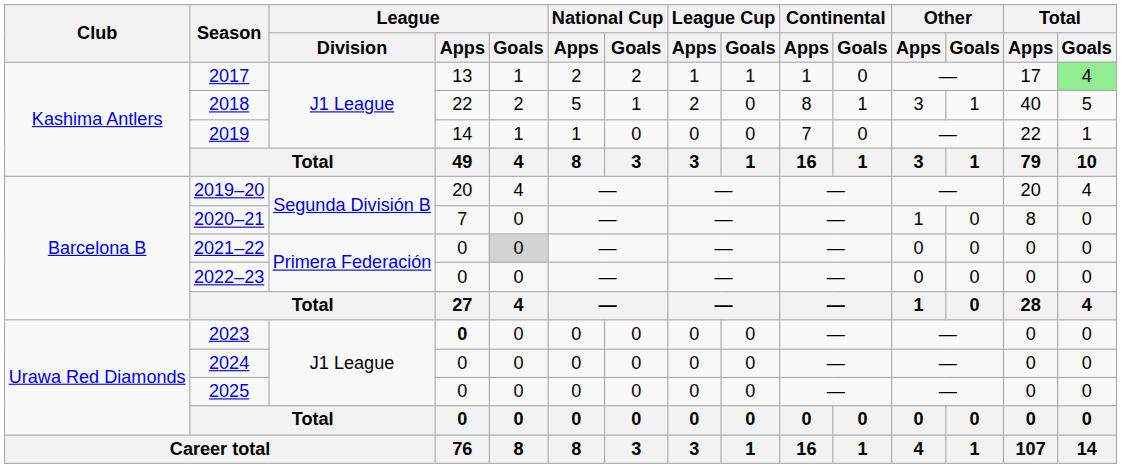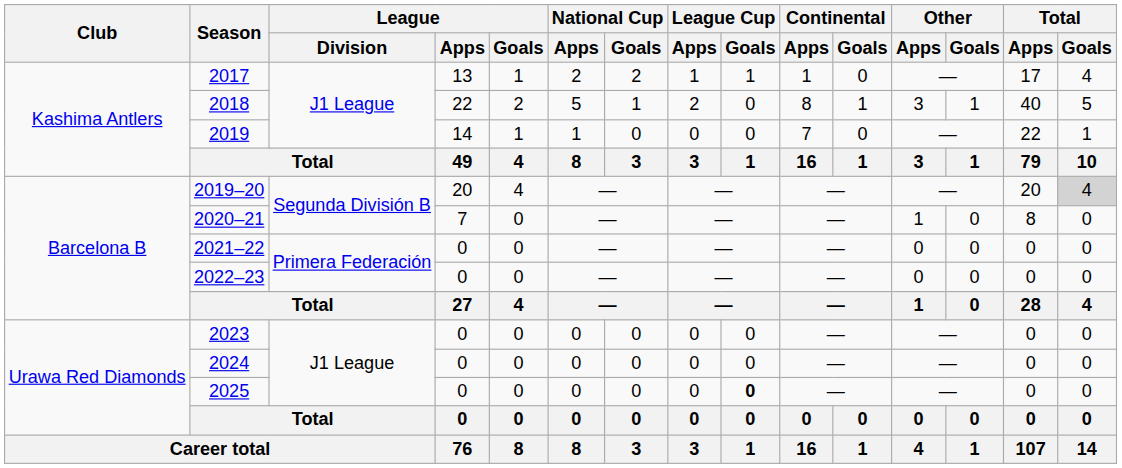2017 | Total / Goals: lightgreen background -> no background
2019–20 | Total / Goals: no background -> lightgrey background
2021–22 | League / Goals: lightgrey background -> no background
2023 | League / Apps: bold -> normal
2025 | League Cup / Goals: normal -> bold
